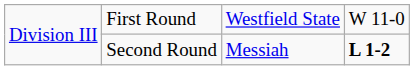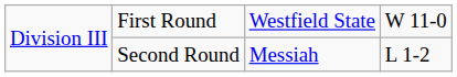Division III / Second Round | column 4: bold -> normal
